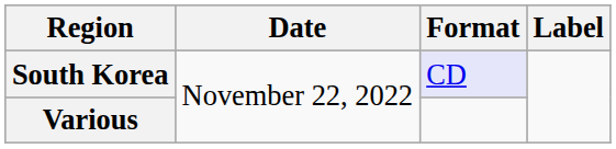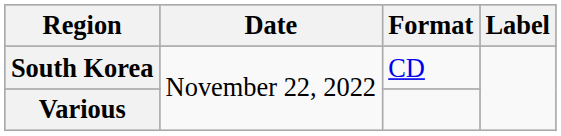South Korea | Format: lavender background -> no background
